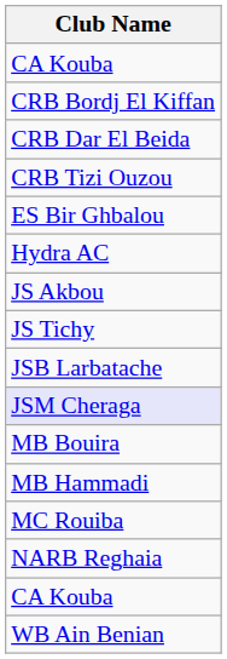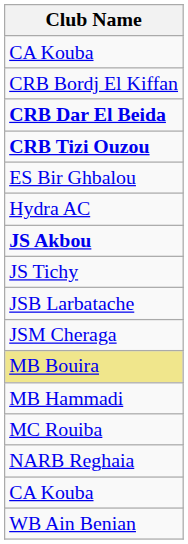row 4 | column 1: normal -> bold
row 5 | column 1: normal -> bold
row 8 | column 1: normal -> bold
row 11 | column 1: lavender background -> no background
row 12 | column 1: no background -> khaki background
